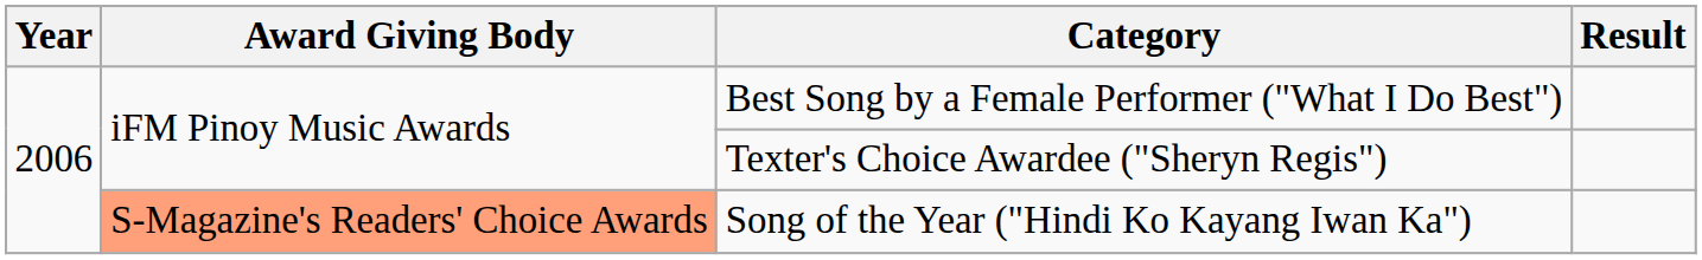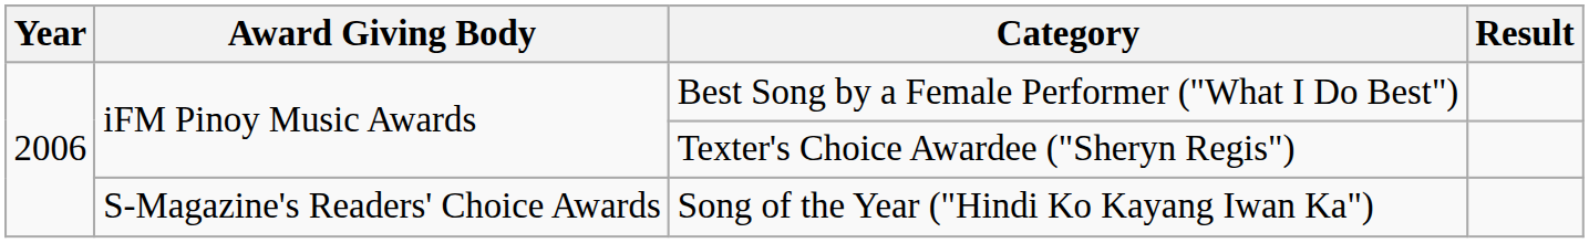Song of the Year ("Hindi Ko Kayang Iwan Ka") | Award Giving Body: lightsalmon background -> no background
